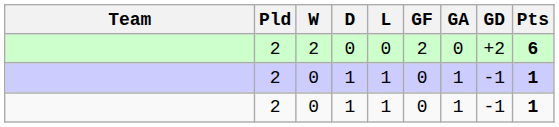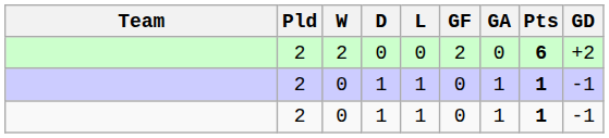columns swapped: GD <-> Pts
